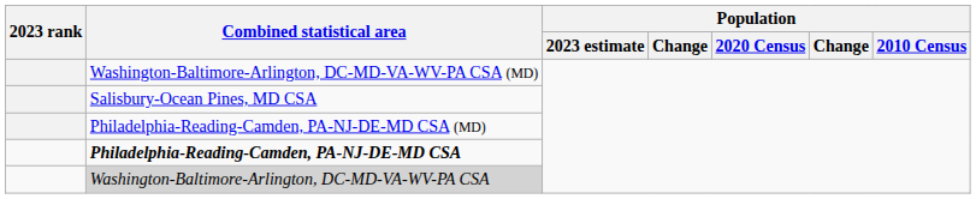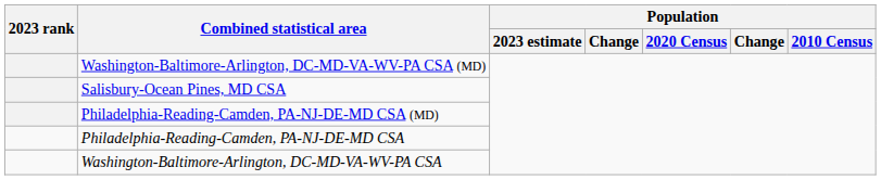Philadelphia-Reading-Camden, PA-NJ-DE-MD CSA | Combined statistical area: bold -> normal
Washington-Baltimore-Arlington, DC-MD-VA-WV-PA CSA | Combined statistical area: lightgrey background -> no background
